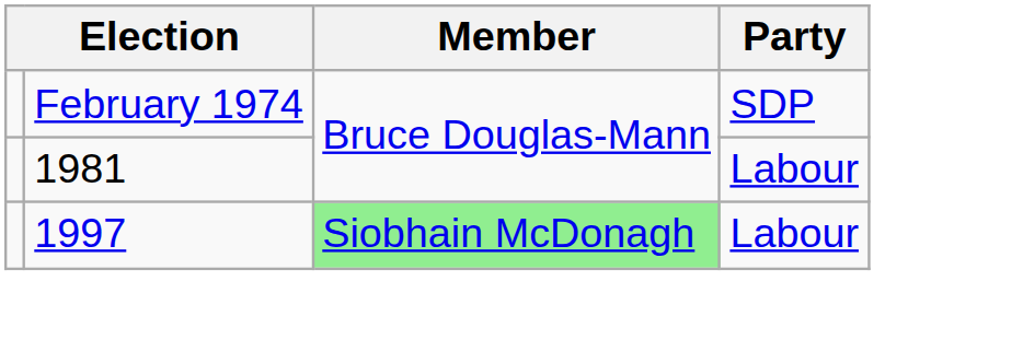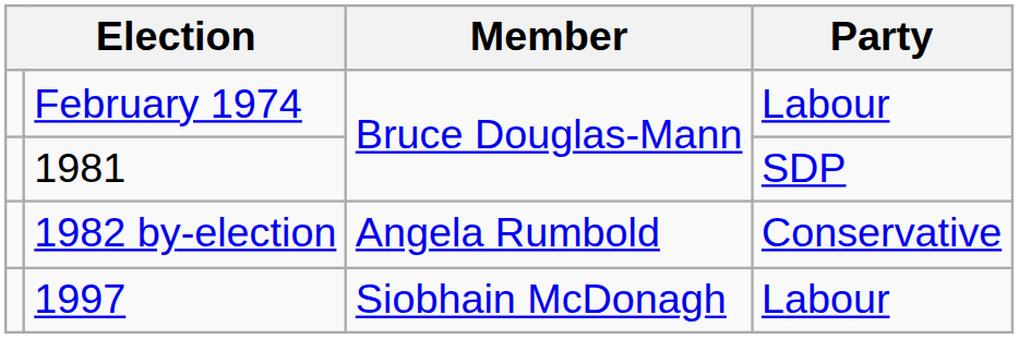February 1974 | Party: SDP -> Labour
1981 | Party: Labour -> SDP
+ row: 1982 by-election | Angela Rumbold | Conservative
1997 | Member: lightgreen background -> no background
